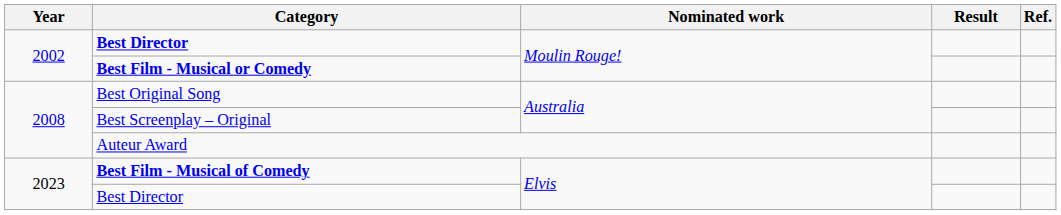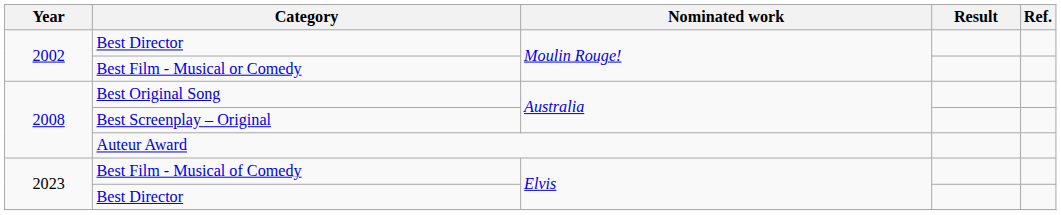Best Director / Moulin Rouge! | Category: bold -> normal
Best Film - Musical or Comedy | Category: bold -> normal
Best Film - Musical of Comedy | Category: bold -> normal
